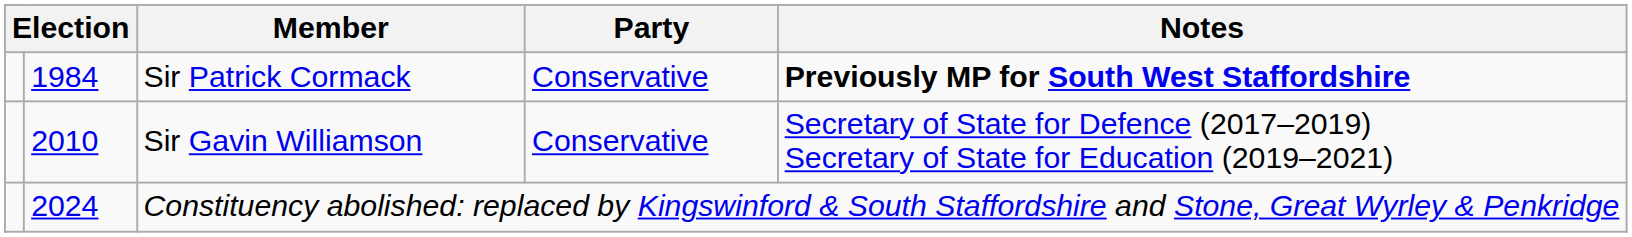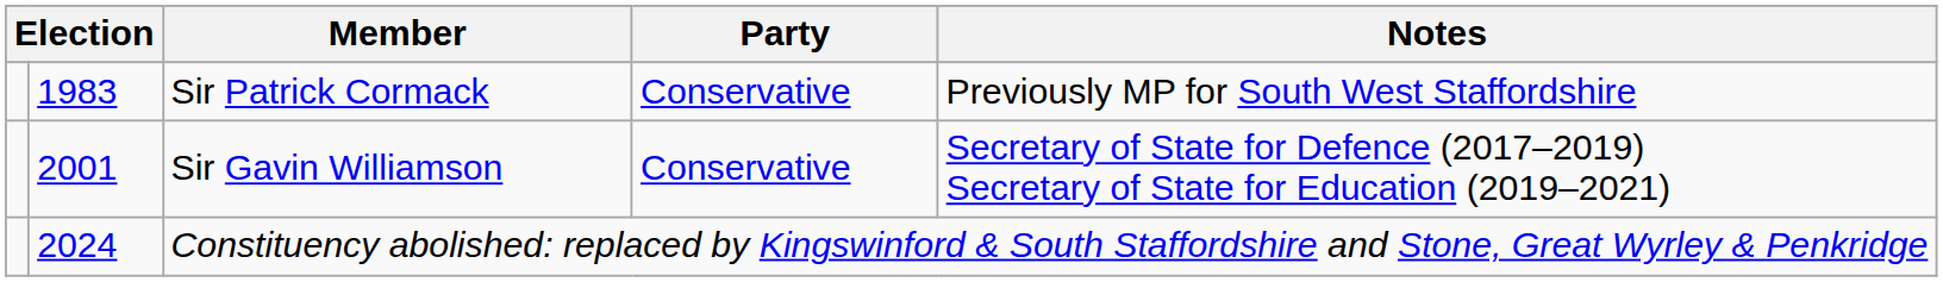Sir Patrick Cormack | column 2: 1984 -> 1983
Sir Patrick Cormack | Notes: bold -> normal
Sir Gavin Williamson | column 2: 2010 -> 2001
